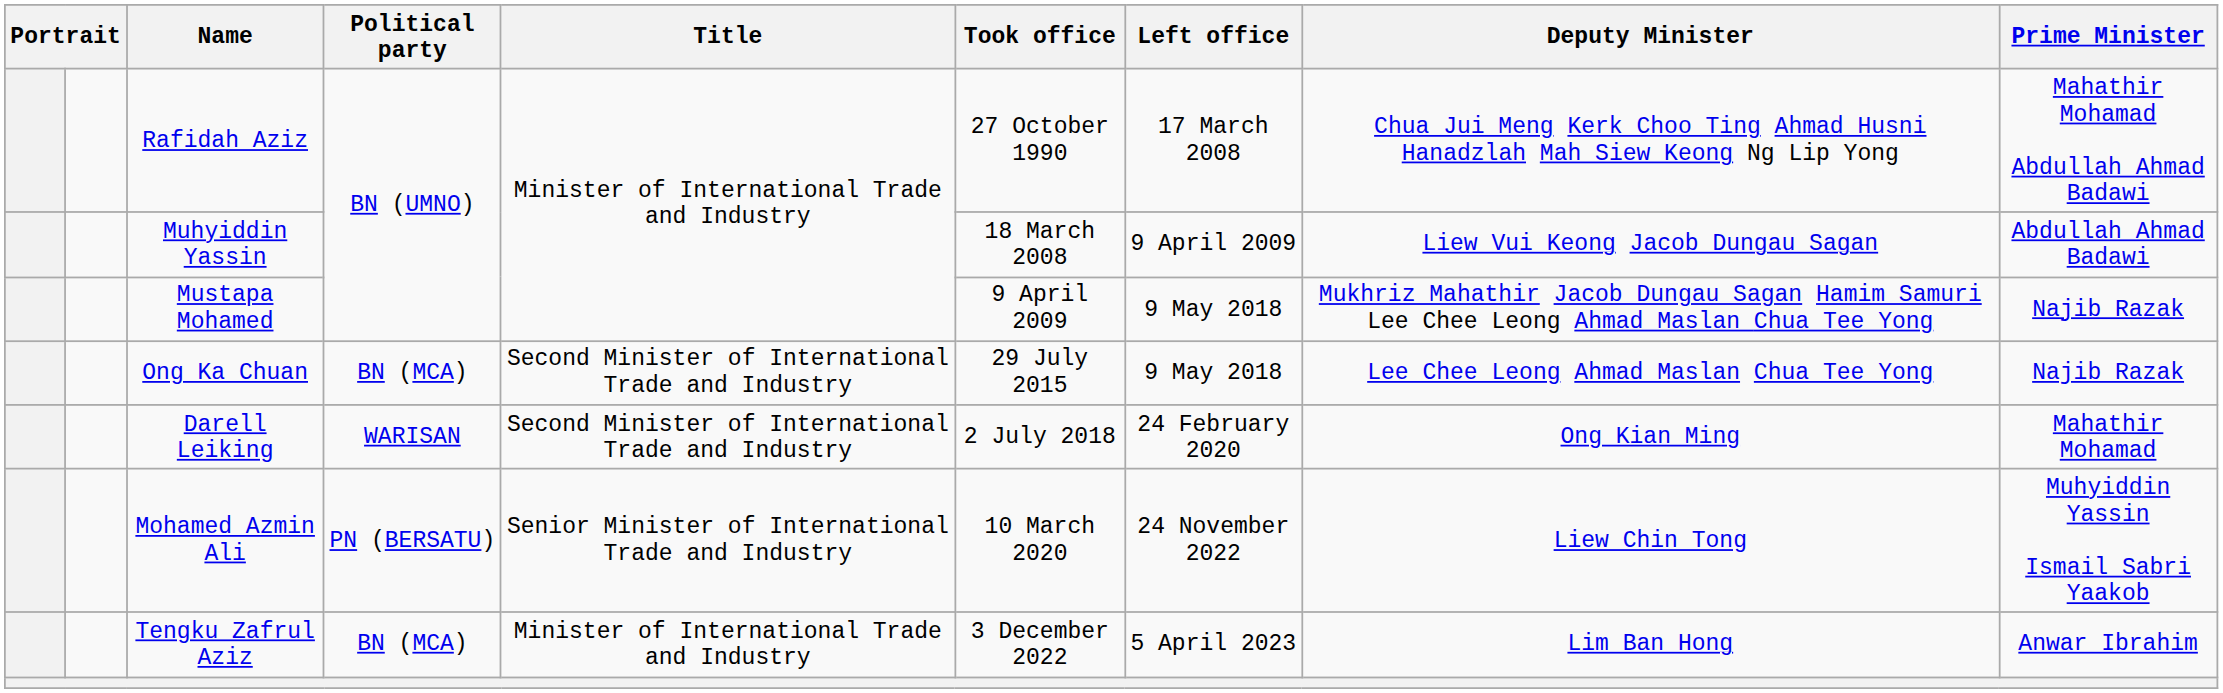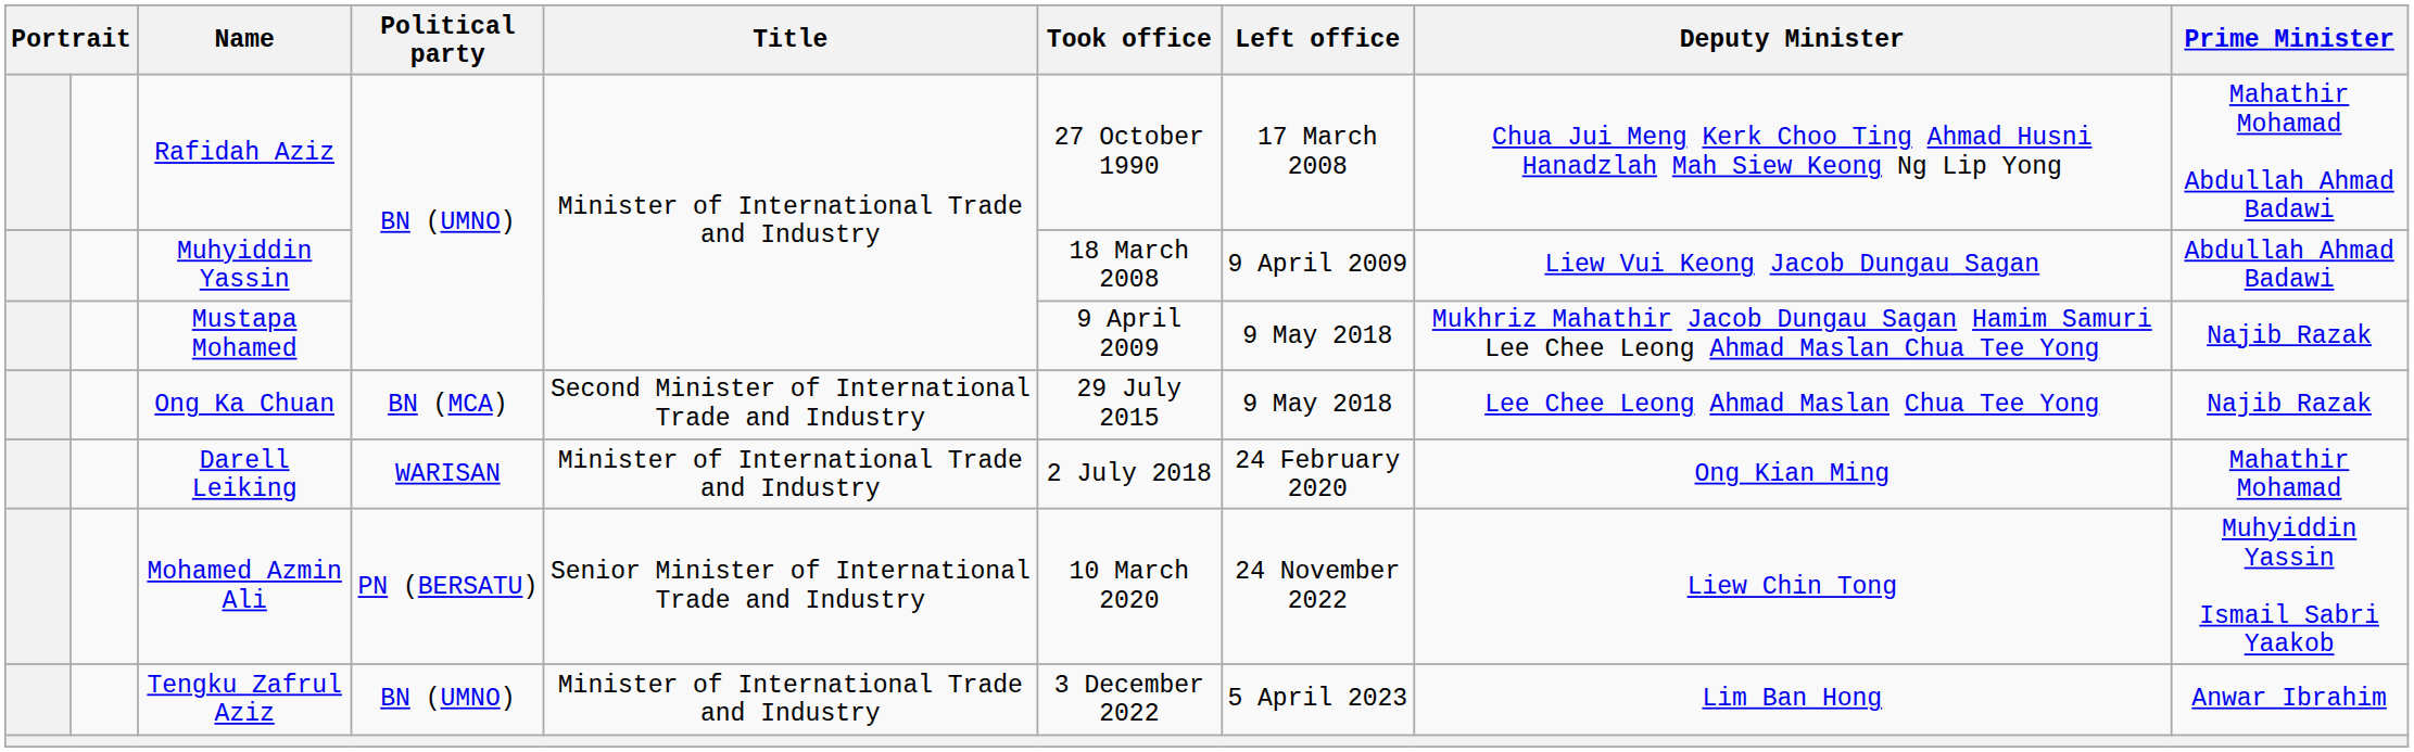Darell Leiking | Title: Second Minister of International Trade and Industry -> Minister of International Trade and Industry
Tengku Zafrul Aziz | Political party: BN (MCA) -> BN (UMNO)
